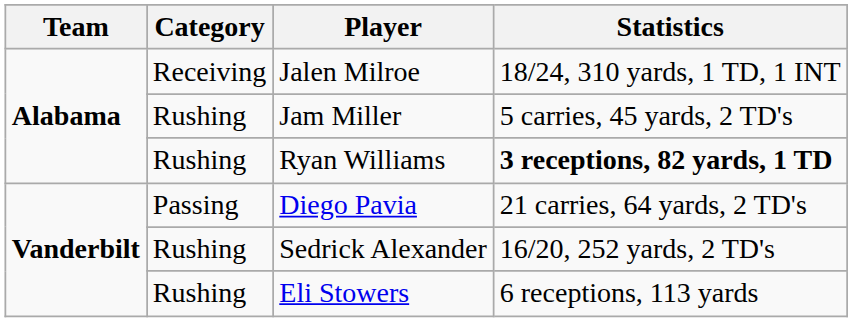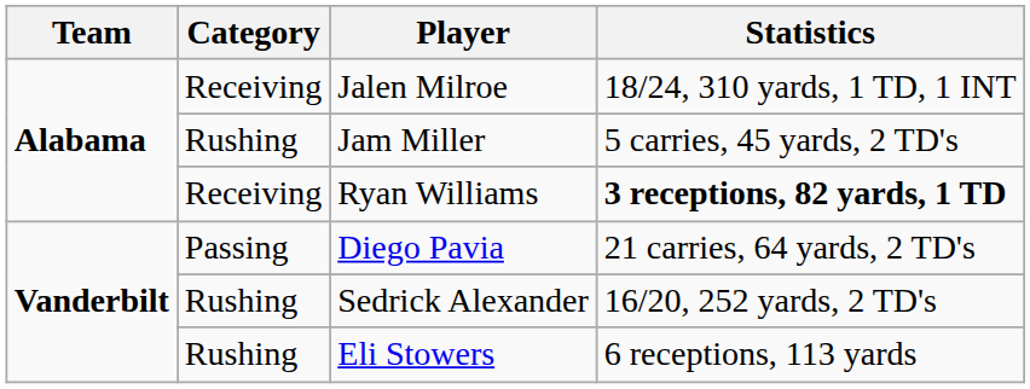Ryan Williams | Category: Rushing -> Receiving
